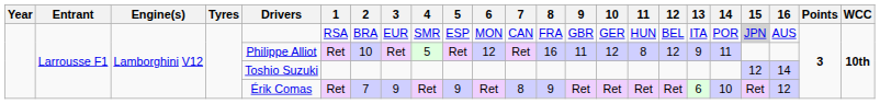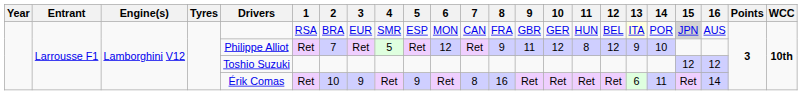row 2 | 13: no background -> lightyellow background
row 3 | 2: 10 -> 7
row 3 | 8: 16 -> 9
row 3 | 14: 11 -> 10
row 4 | 16: 14 -> 12
row 5 | 2: 7 -> 10
row 5 | 8: 9 -> 16
row 5 | 14: 10 -> 11
row 5 | 16: 12 -> 14
